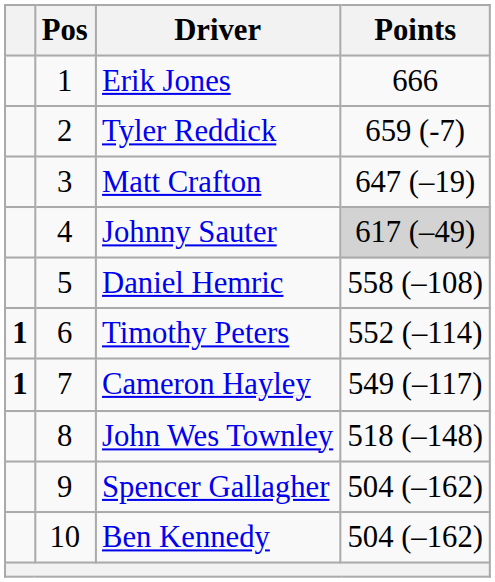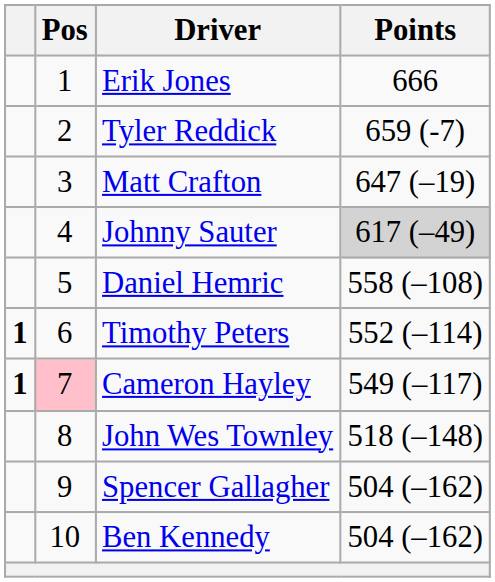Cameron Hayley | Pos: no background -> pink background
